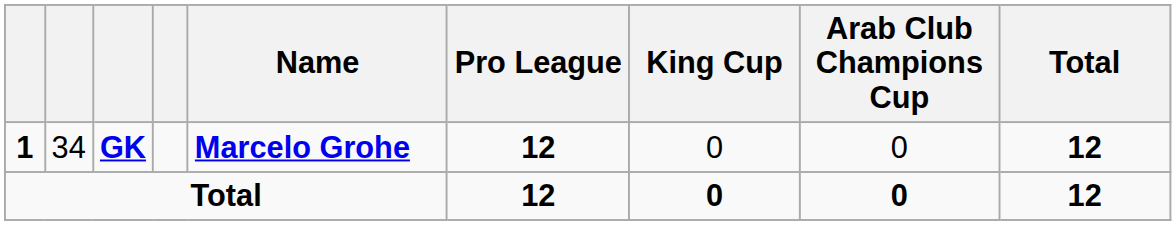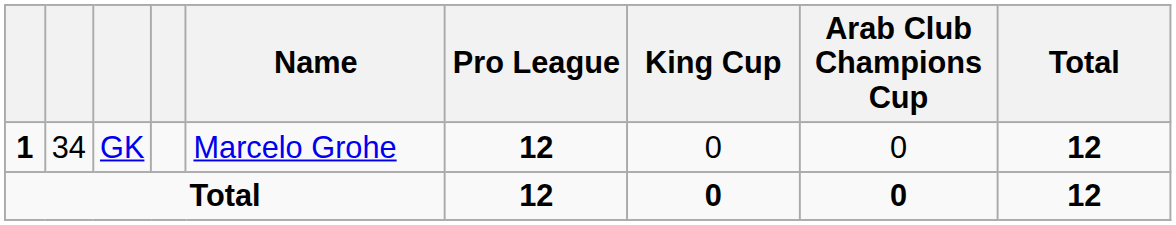1 | column 3: bold -> normal
1 | Name: bold -> normal
